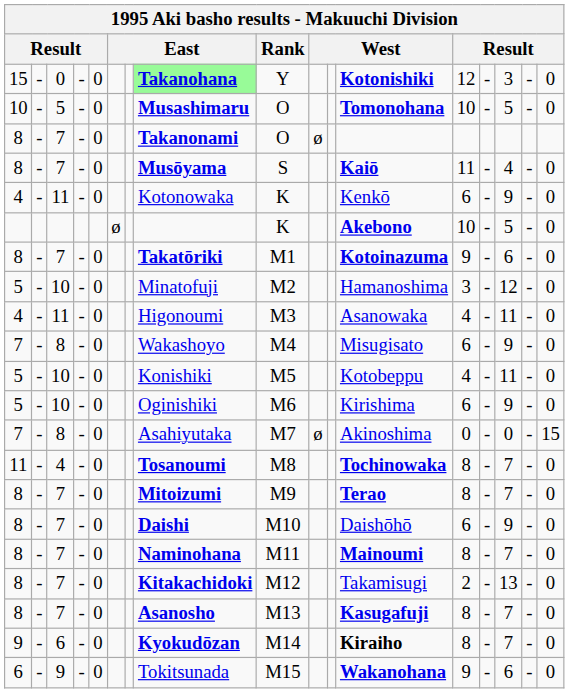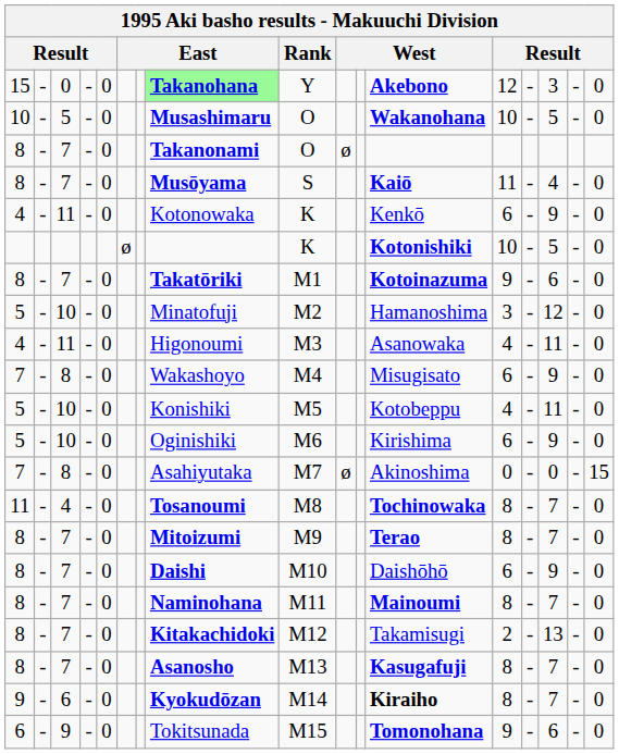row 3 | column 12: Kotonishiki -> Akebono
row 4 | column 12: Tomonohana -> Wakanohana
row 8 | column 12: Akebono -> Kotonishiki
row 23 | column 12: Wakanohana -> Tomonohana
